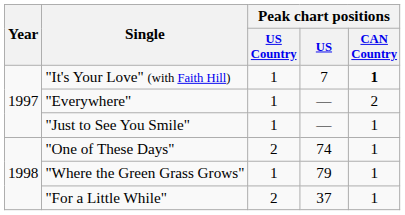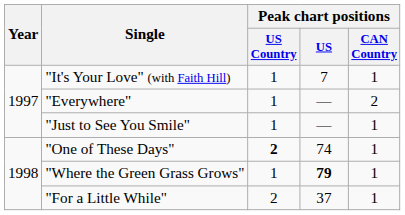"It's Your Love" (with Faith Hill) | Peak chart positions / CAN Country: bold -> normal
"One of These Days" | Peak chart positions / US Country: normal -> bold
"Where the Green Grass Grows" | Peak chart positions / US: normal -> bold
